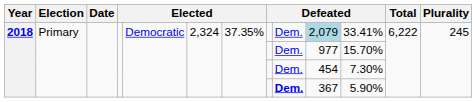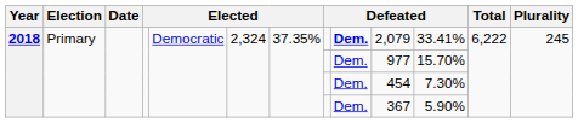row 2 | column 9: normal -> bold
row 2 | column 10: lightblue background -> no background
row 5 | column 9: bold -> normal
